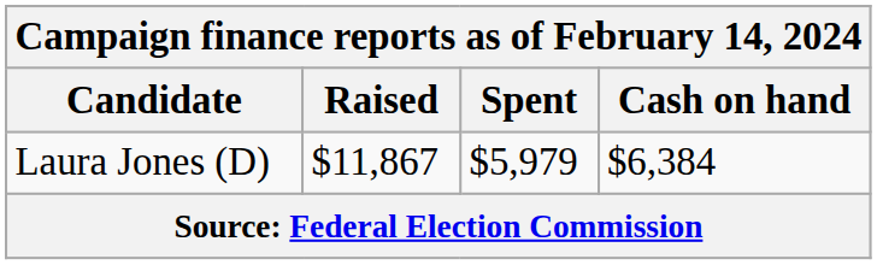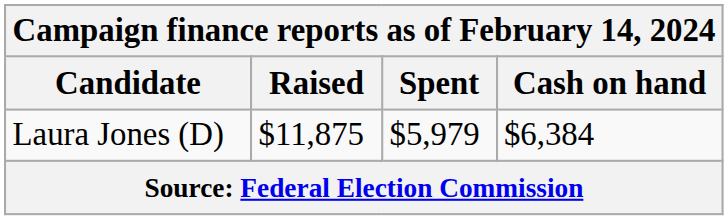Laura Jones (D) | Raised: $11,867 -> $11,875
